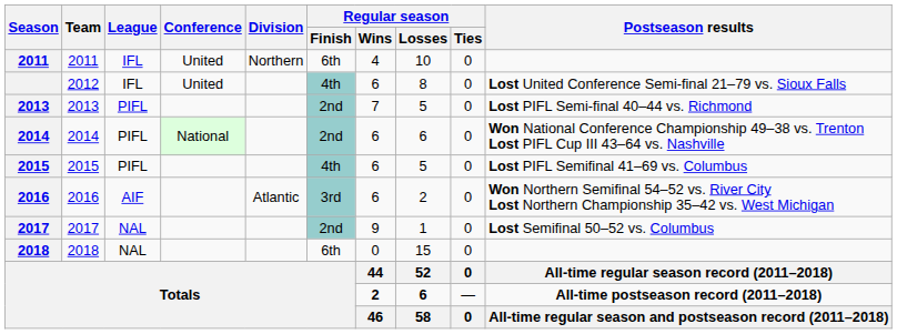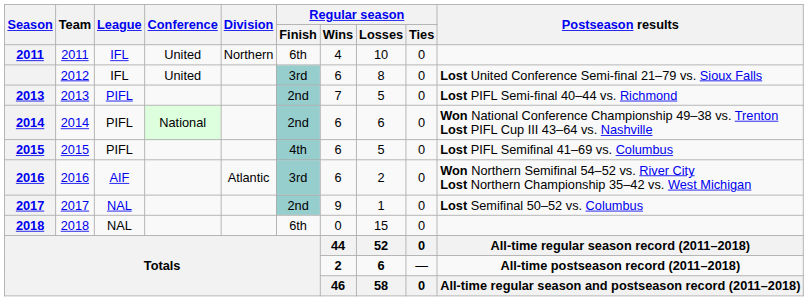row 4 | Regular season / Finish: 4th -> 3rd
